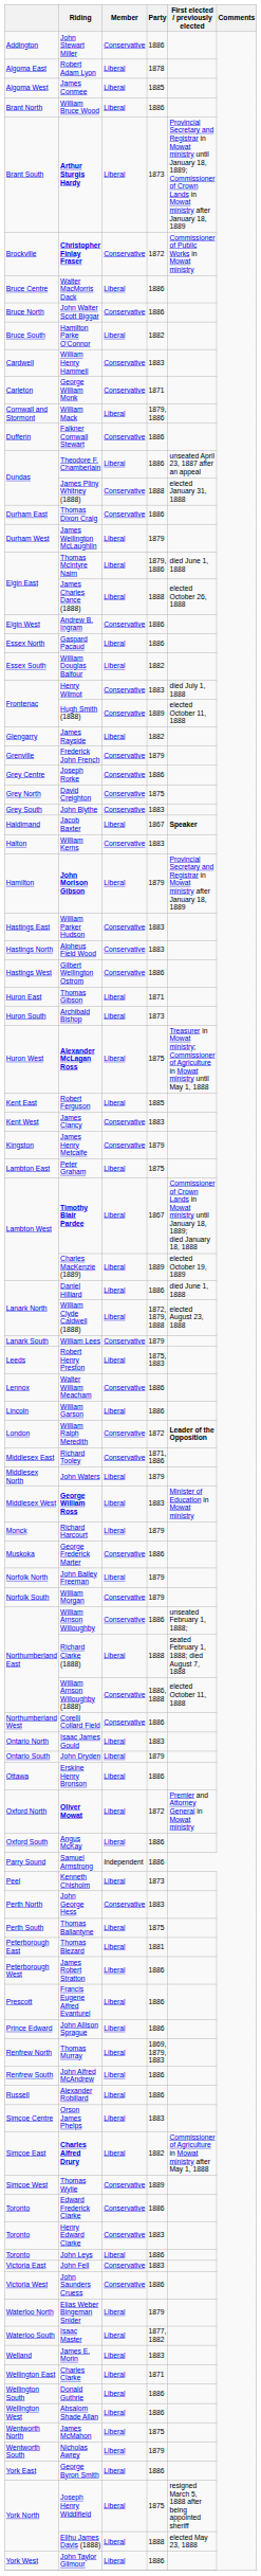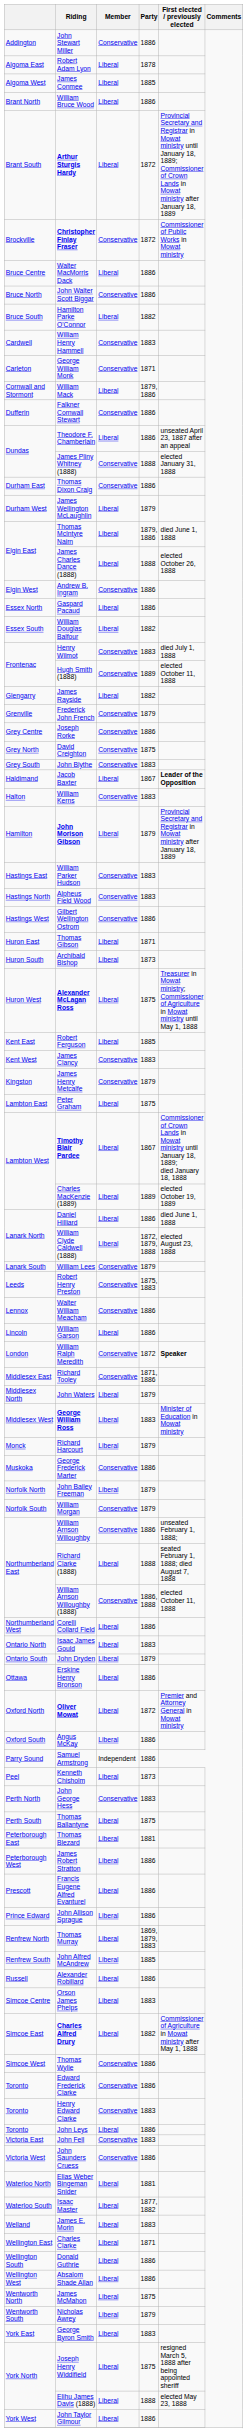Arthur Sturgis Hardy | Party: 1873 -> 1872
Jacob Baxter | First elected / previously elected: Speaker -> Leader of the Opposition
Robert Henry Preston | Member: Liberal -> Conservative
William Ralph Meredith | First elected / previously elected: Leader of the Opposition -> Speaker
Corelli Collard Field | Member: Conservative -> Liberal
John Alfred McAndrew | Party: 1886 -> 1885
Thomas Wylie | Party: 1889 -> 1886
Elias Weber Bingeman Snider | Party: 1879 -> 1881
George Byron Smith | Party: 1886 -> 1883
